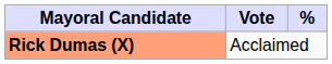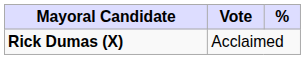Rick Dumas (X) | Mayoral Candidate: lightsalmon background -> no background
